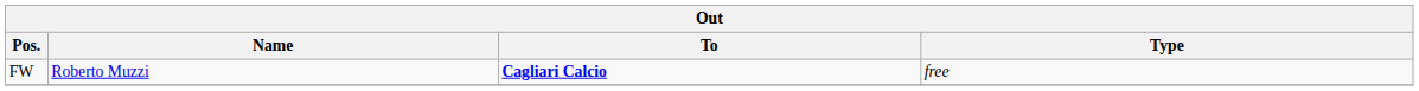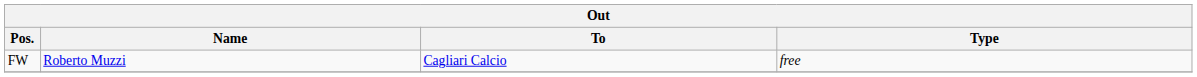FW | To: bold -> normal
